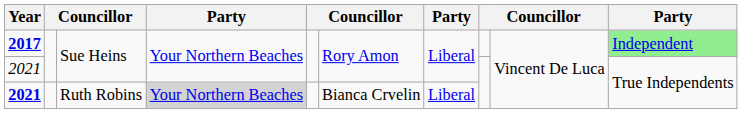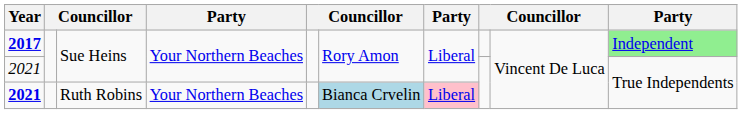2021 / Ruth Robins | column 4: lightgrey background -> no background
2021 / Ruth Robins | column 6: no background -> lightblue background
2021 / Ruth Robins | column 7: no background -> pink background
